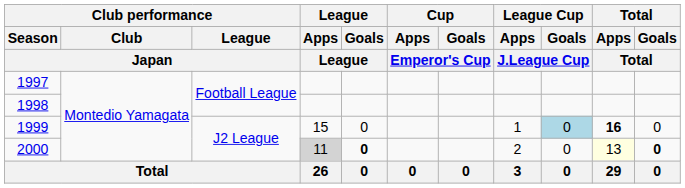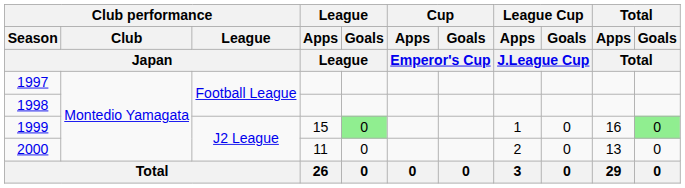1999 | League / Goals / League: no background -> lightgreen background
1999 | League Cup / Goals / J.League Cup: lightblue background -> no background
1999 | Total / Apps / Total: bold -> normal
1999 | Total / Goals / Total: no background -> lightgreen background
2000 | League / Apps / League: lightgrey background -> no background
2000 | League / Goals / League: bold -> normal
2000 | Total / Apps / Total: lightyellow background -> no background
2000 | Total / Goals / Total: bold -> normal
